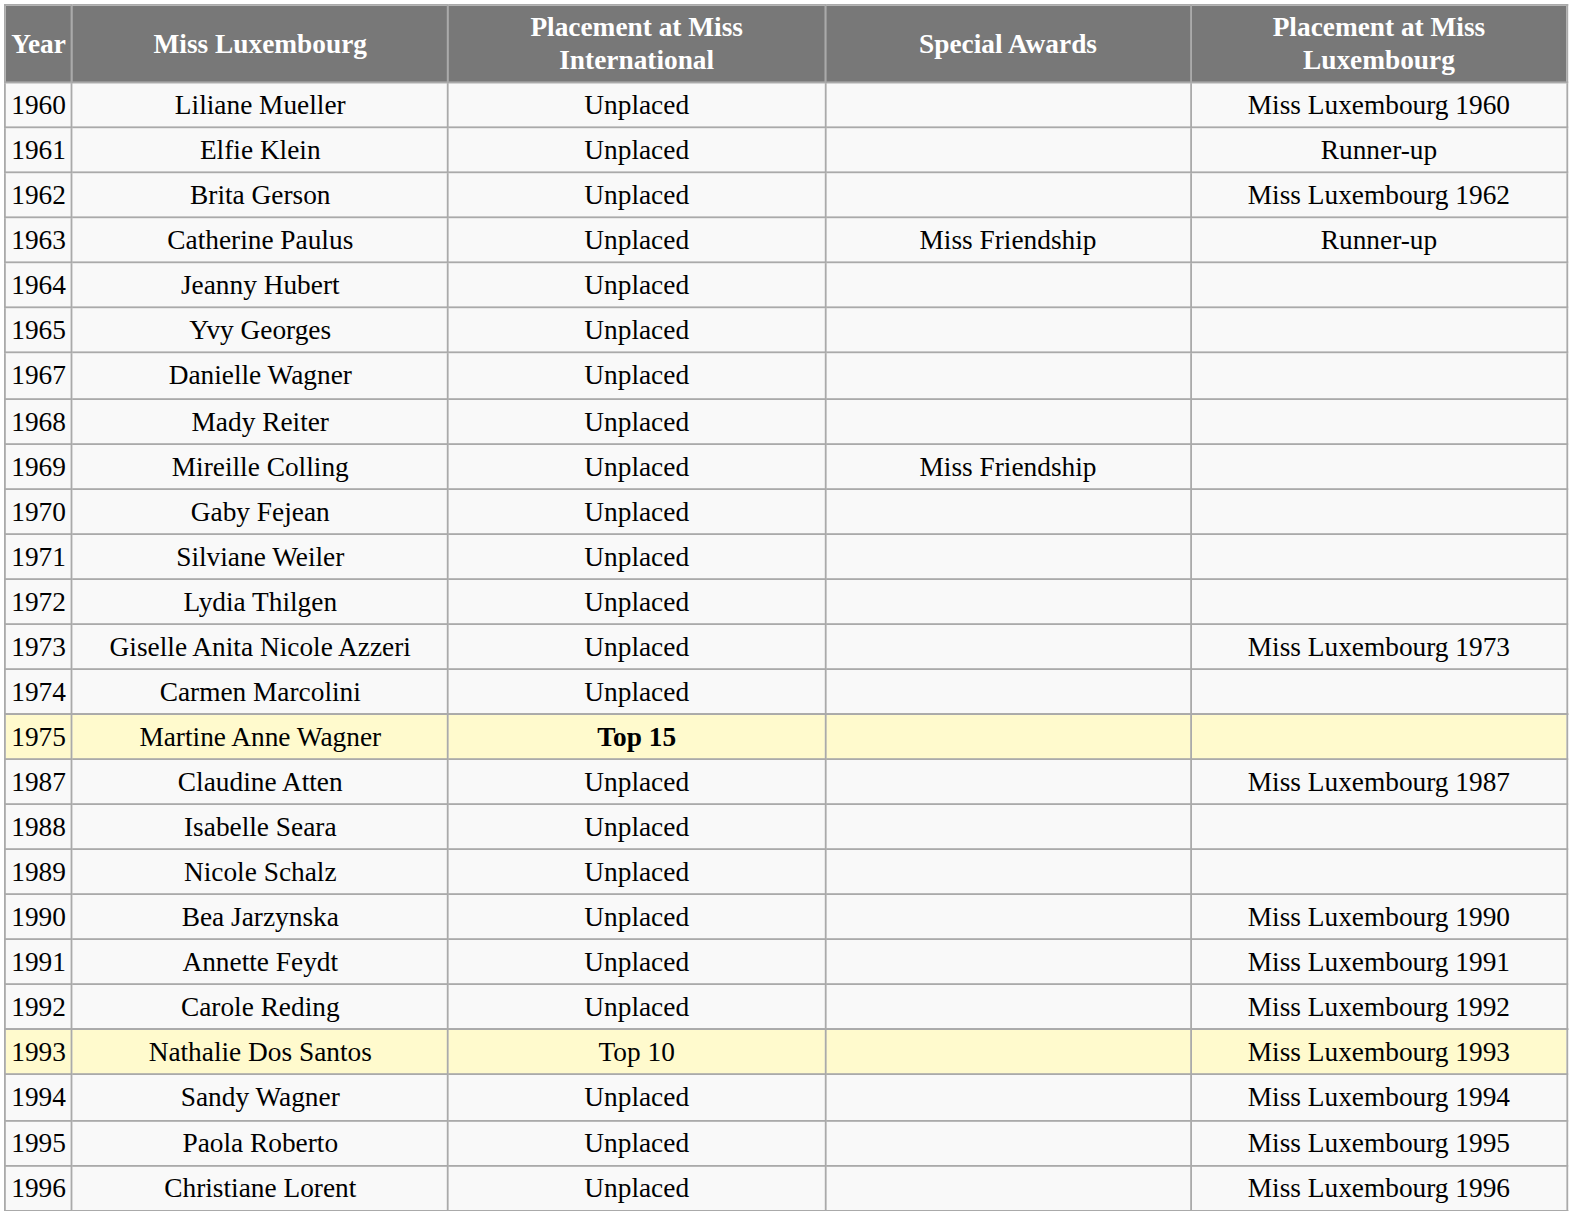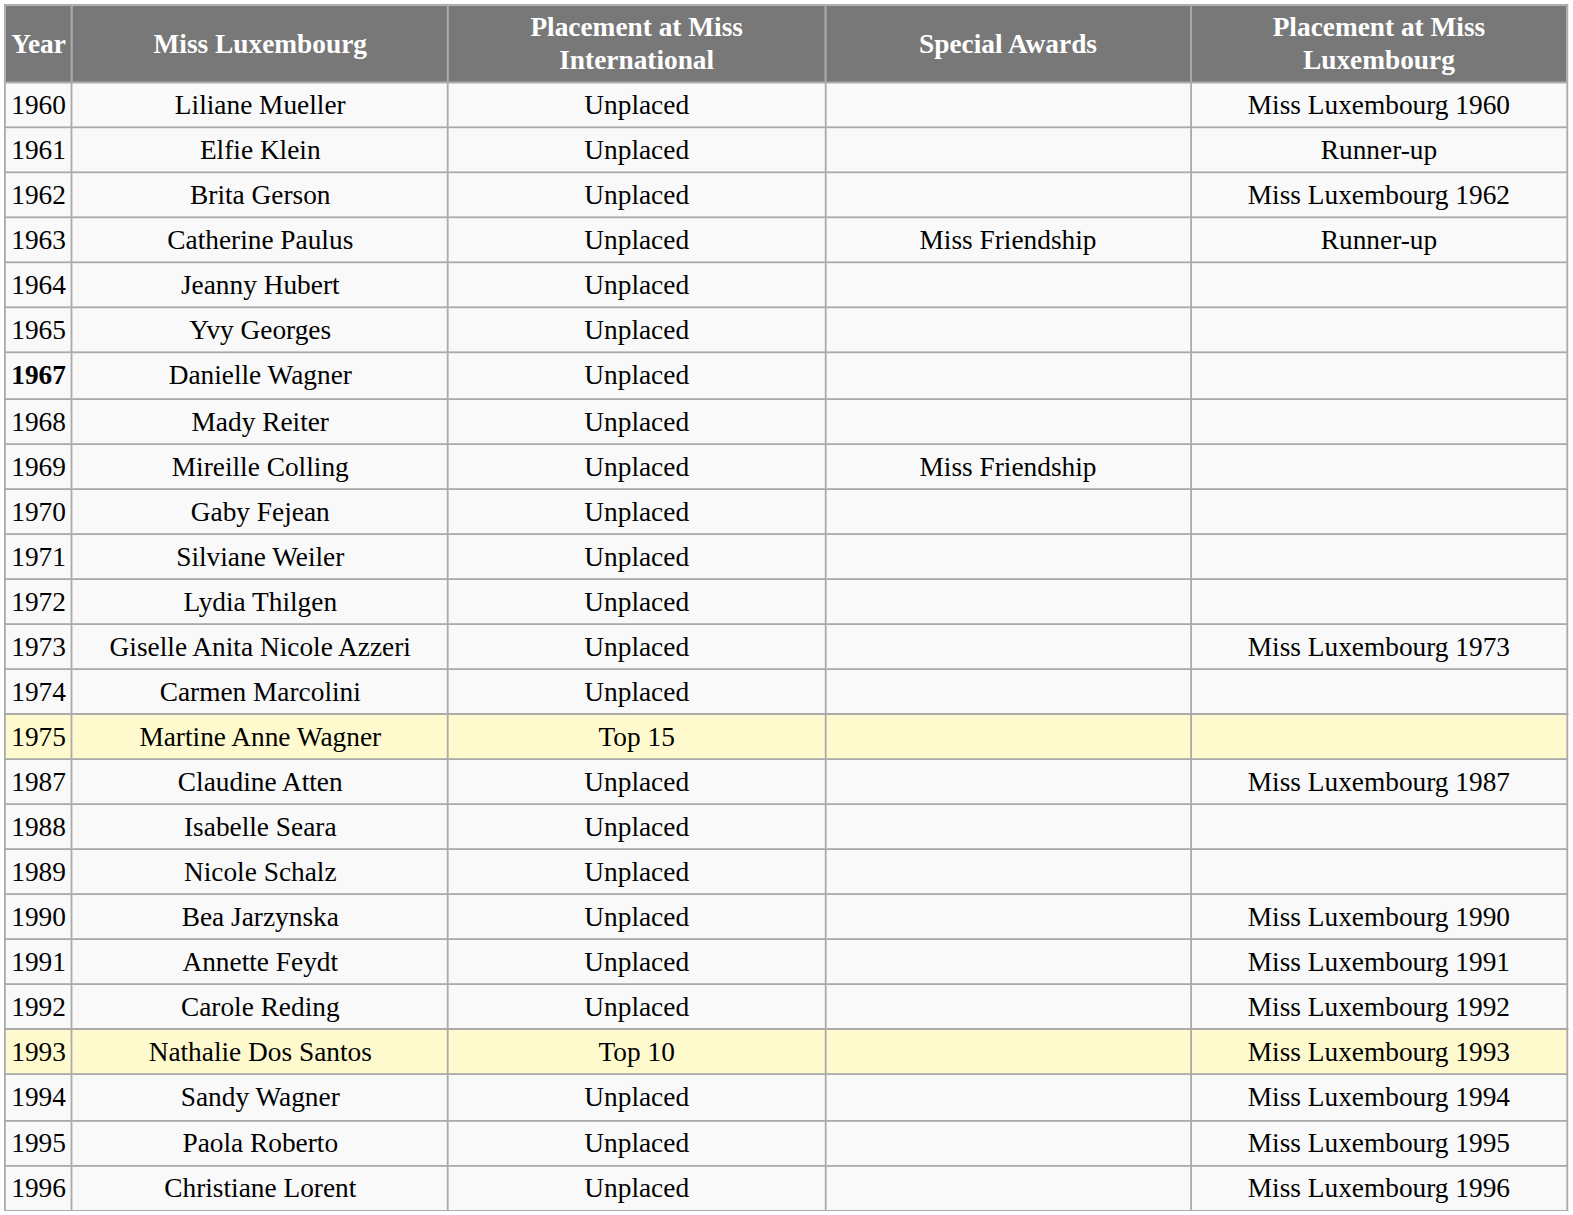Danielle Wagner | Year: normal -> bold
Martine Anne Wagner | Placement at Miss International: bold -> normal
